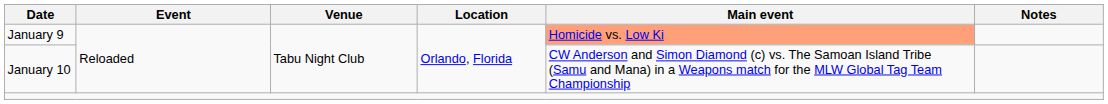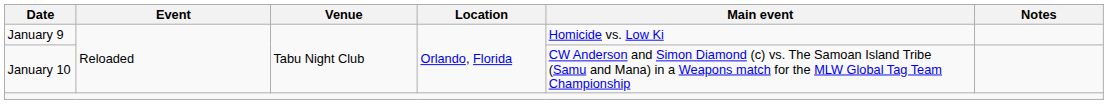January 9 | Main event: lightsalmon background -> no background
